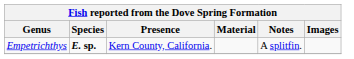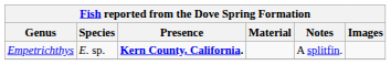Empetrichthys | Species: bold -> normal
Empetrichthys | Presence: normal -> bold
